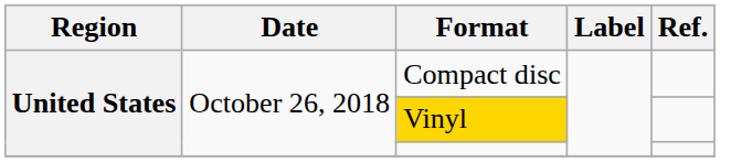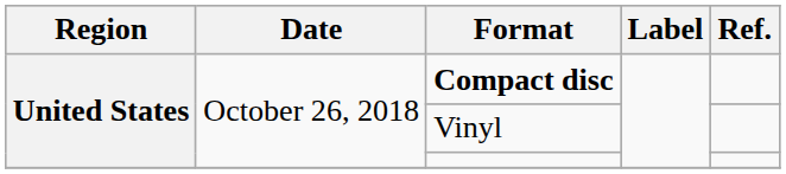Compact disc | Format: normal -> bold
Vinyl | Format: gold background -> no background
